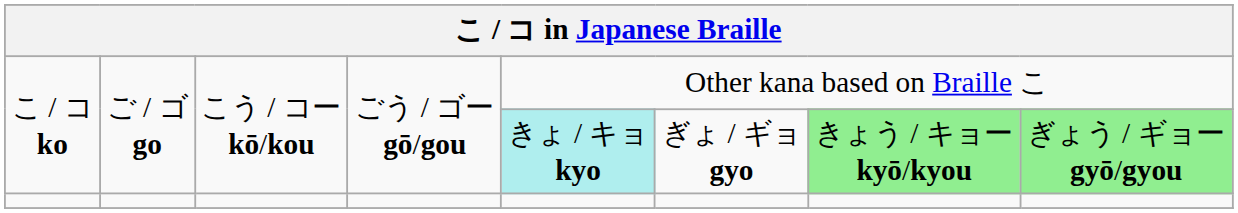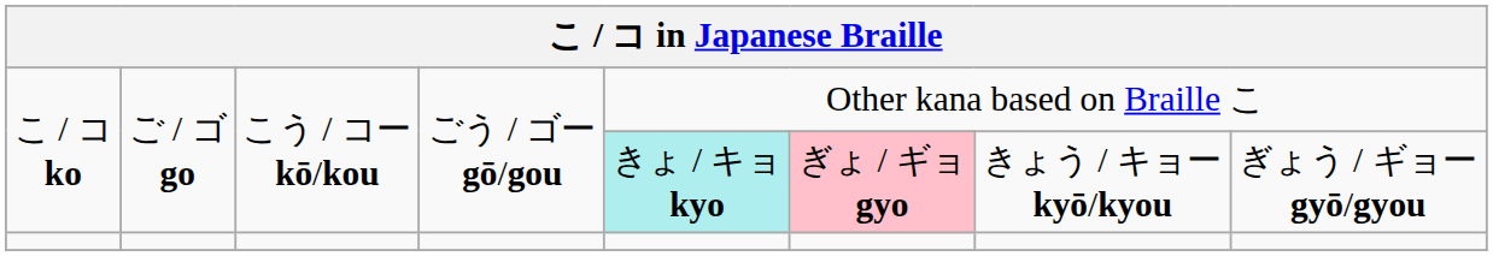row 3 | column 6: no background -> pink background
row 3 | column 7: lightgreen background -> no background
row 3 | column 8: lightgreen background -> no background
